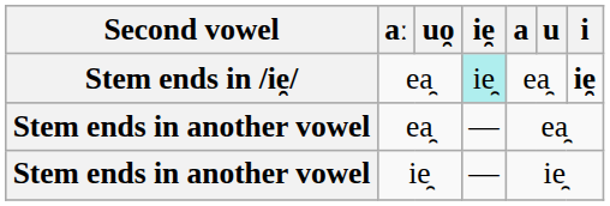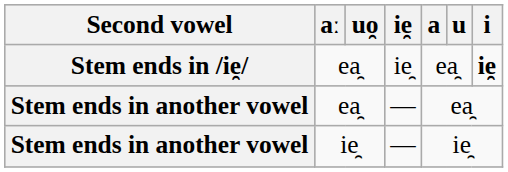Stem ends in /ie̯/ | ie̯: paleturquoise background -> no background
